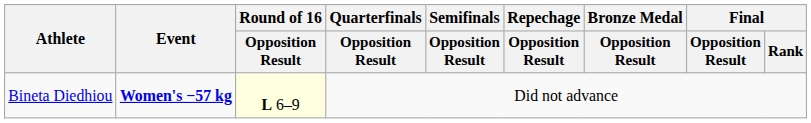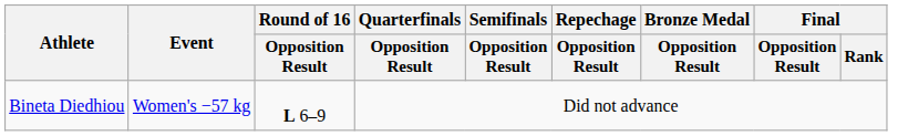Bineta Diedhiou | Event: bold -> normal
Bineta Diedhiou | Round of 16 / Opposition Result: lightyellow background -> no background
